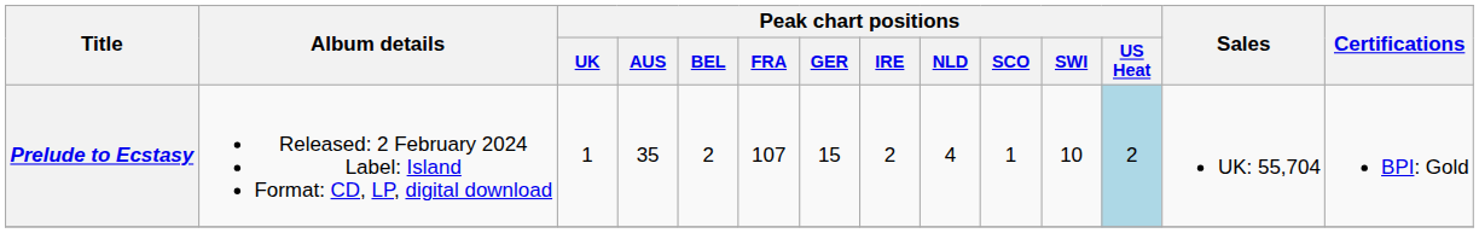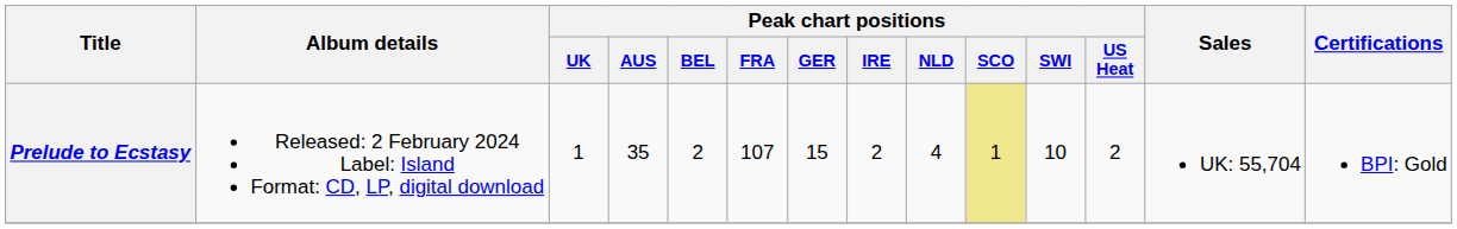Prelude to Ecstasy | Peak chart positions / SCO: no background -> khaki background
Prelude to Ecstasy | Peak chart positions / US Heat: lightblue background -> no background
